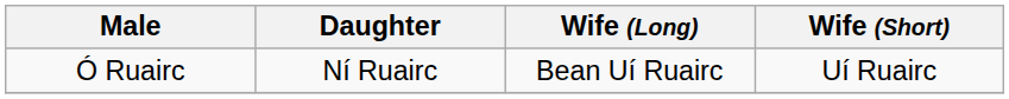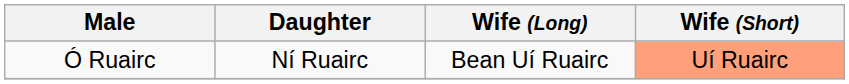Ó Ruairc | Wife (Short): no background -> lightsalmon background
